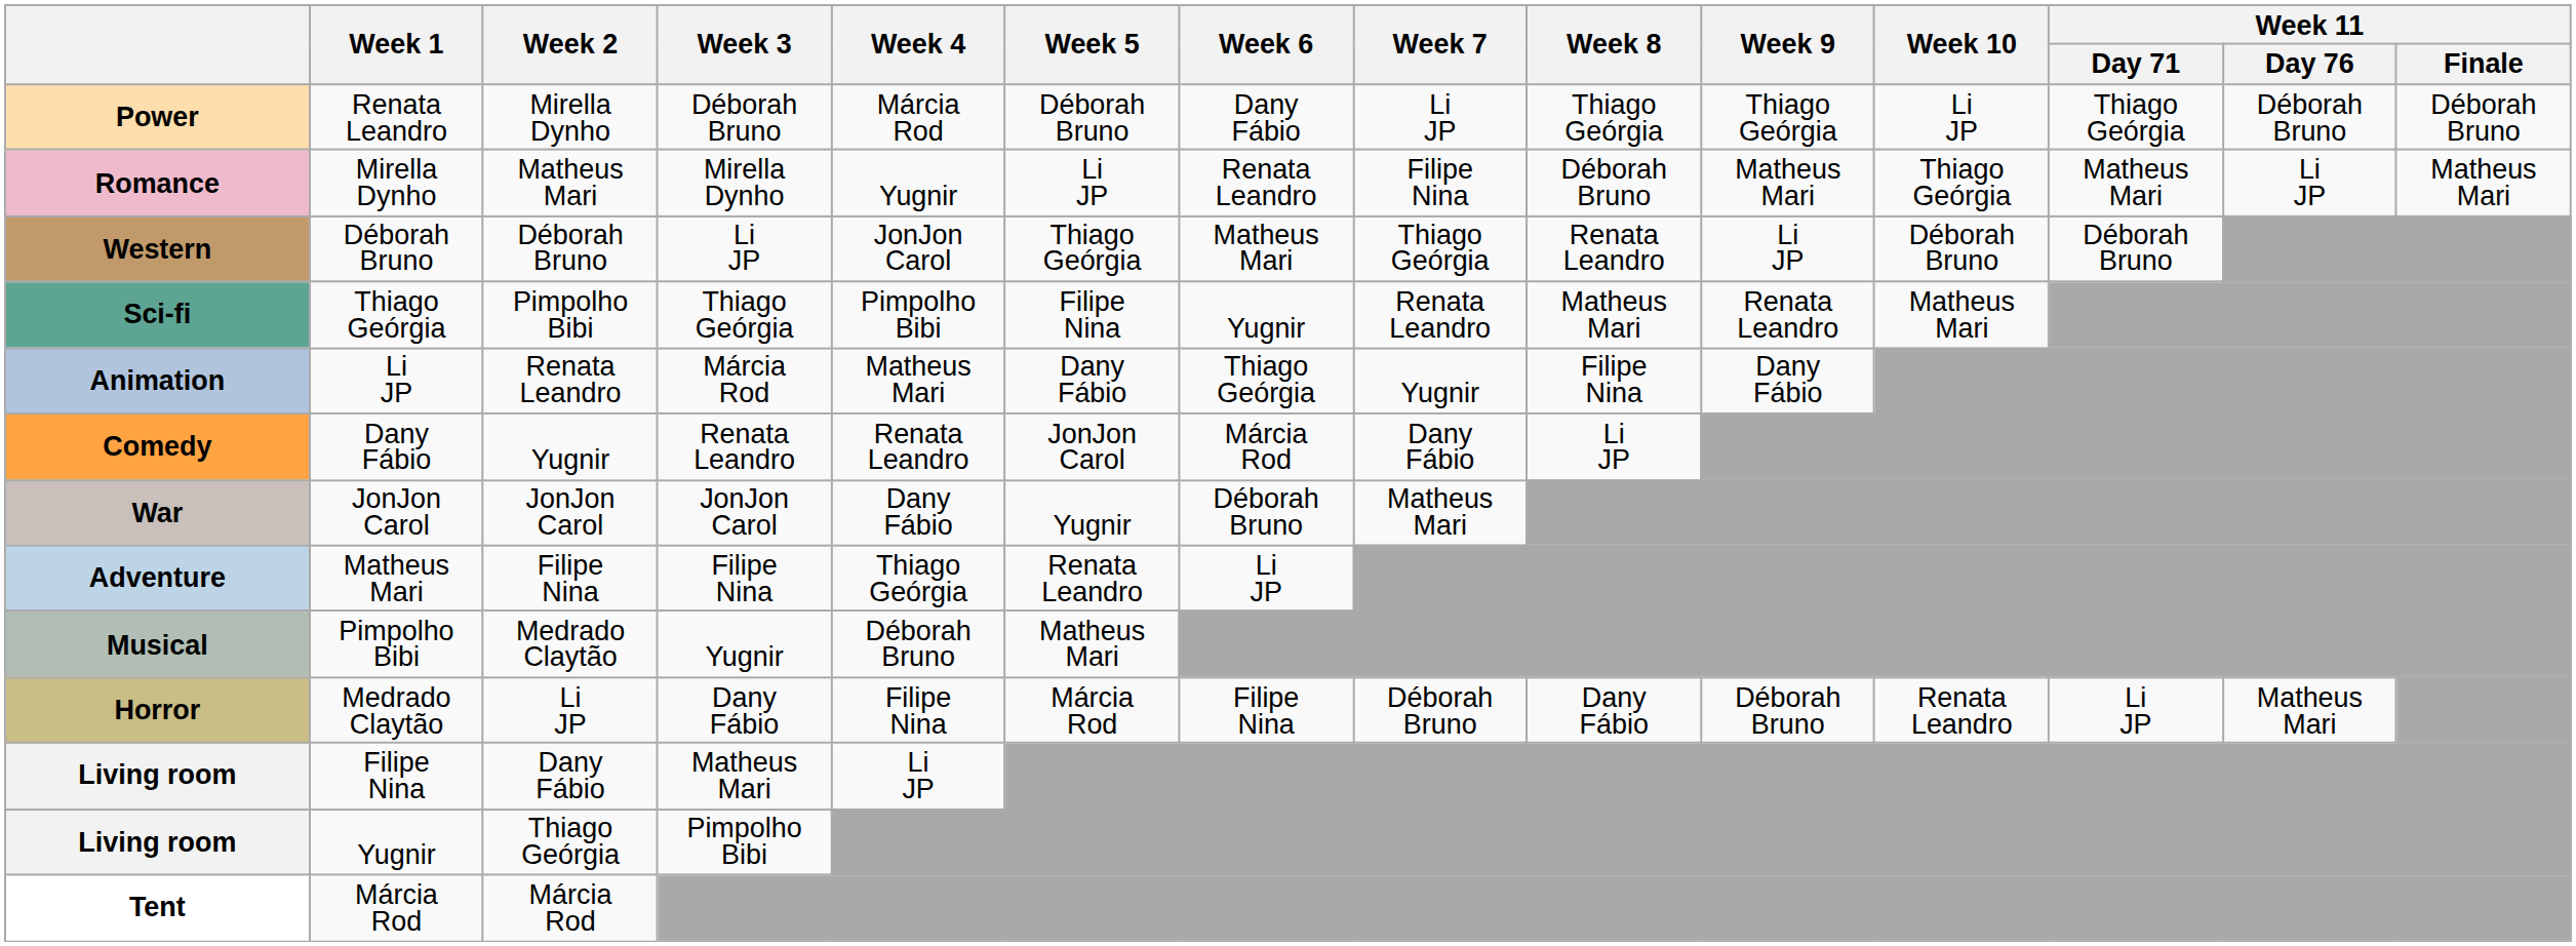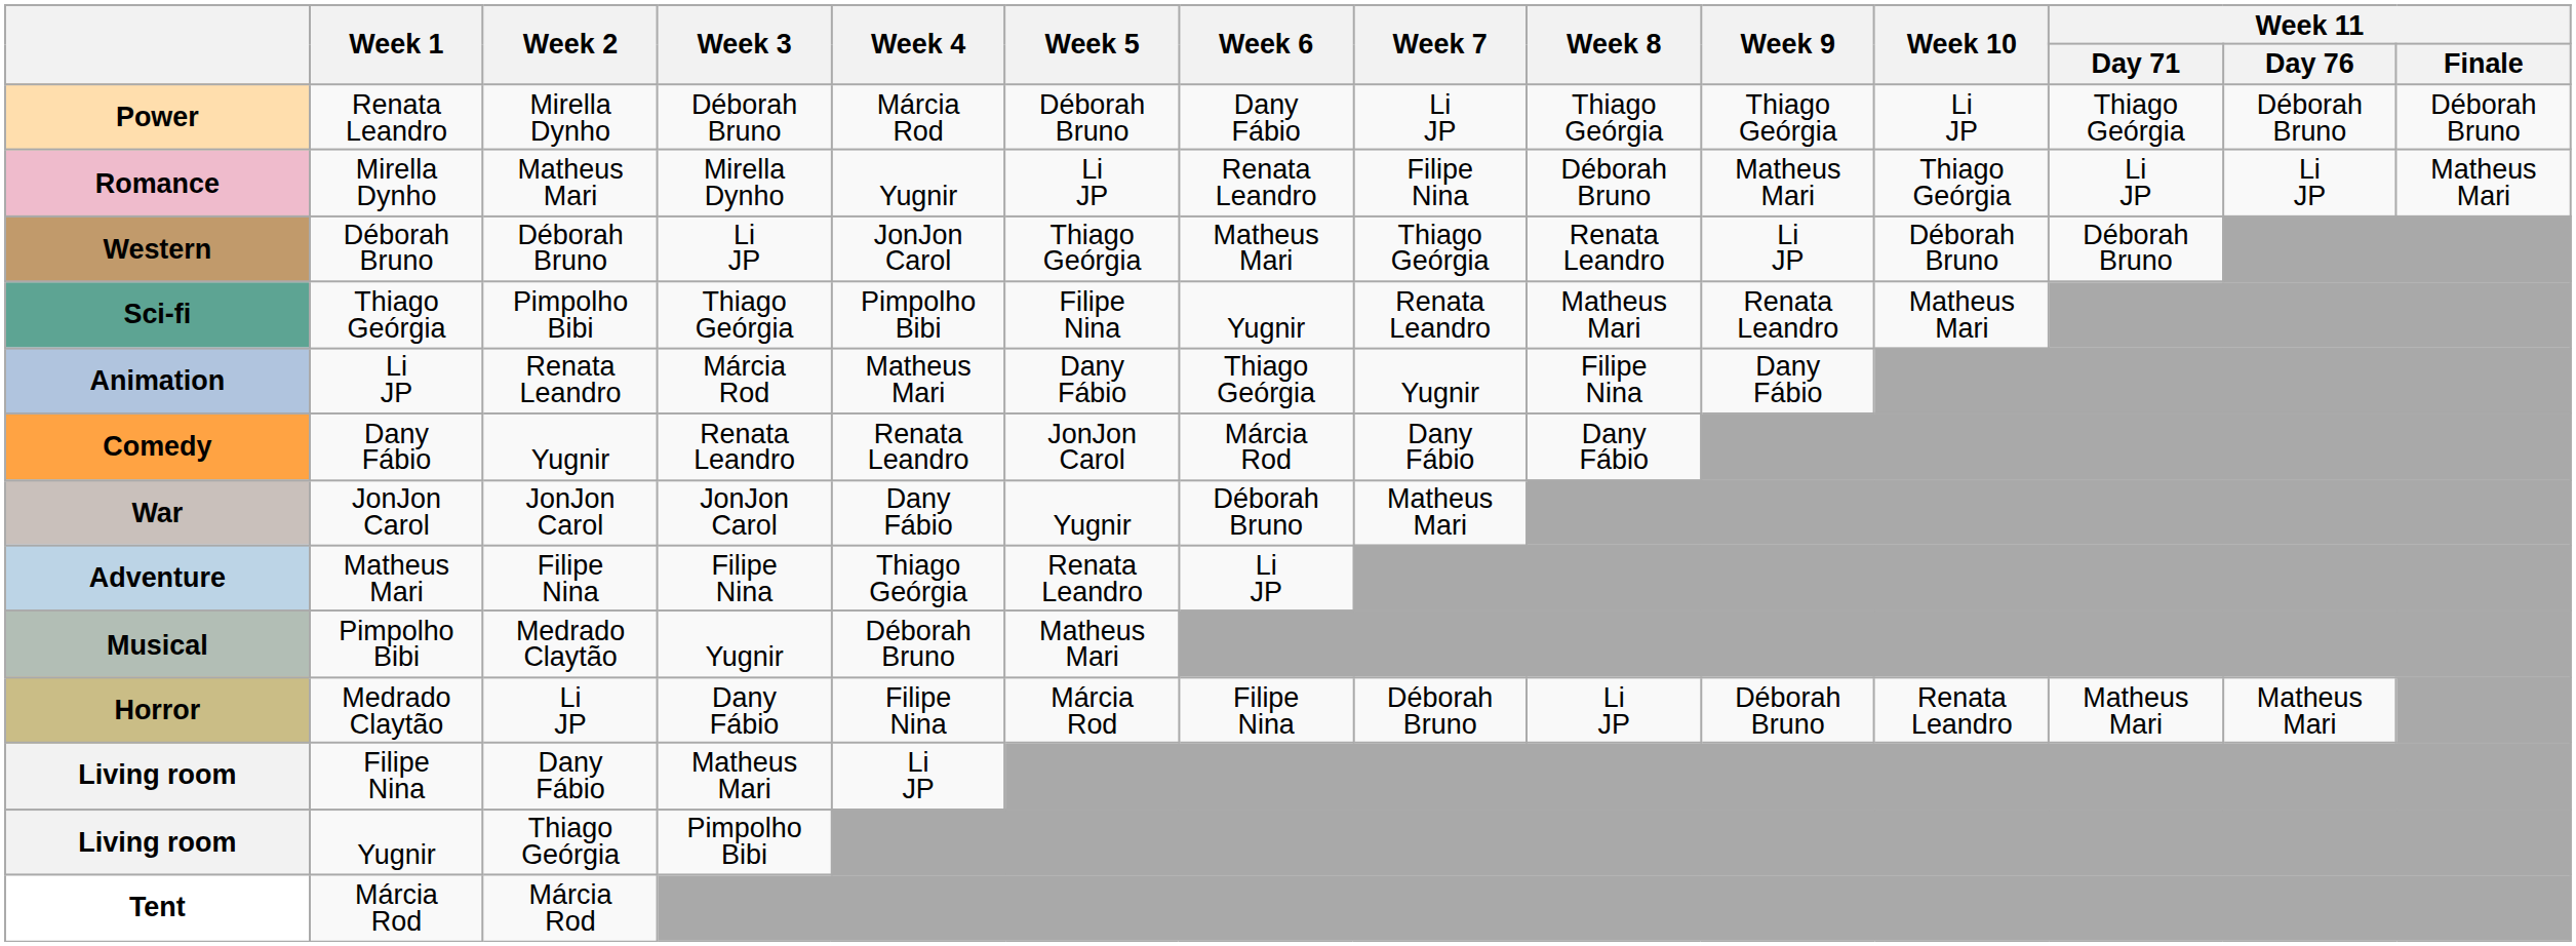row 4 | Week 11 / Day 71: Matheus Mari -> Li JP
row 8 | Week 8: Li JP -> Dany Fábio
row 12 | Week 8: Dany Fábio -> Li JP
row 12 | Week 11 / Day 71: Li JP -> Matheus Mari
